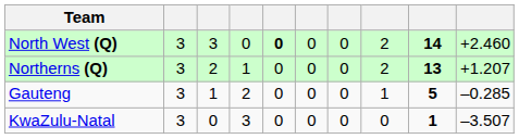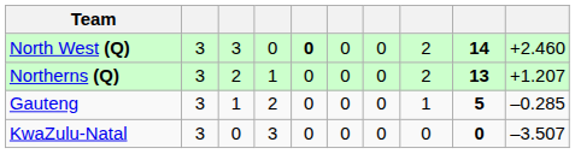KwaZulu-Natal | column 9: 1 -> 0
